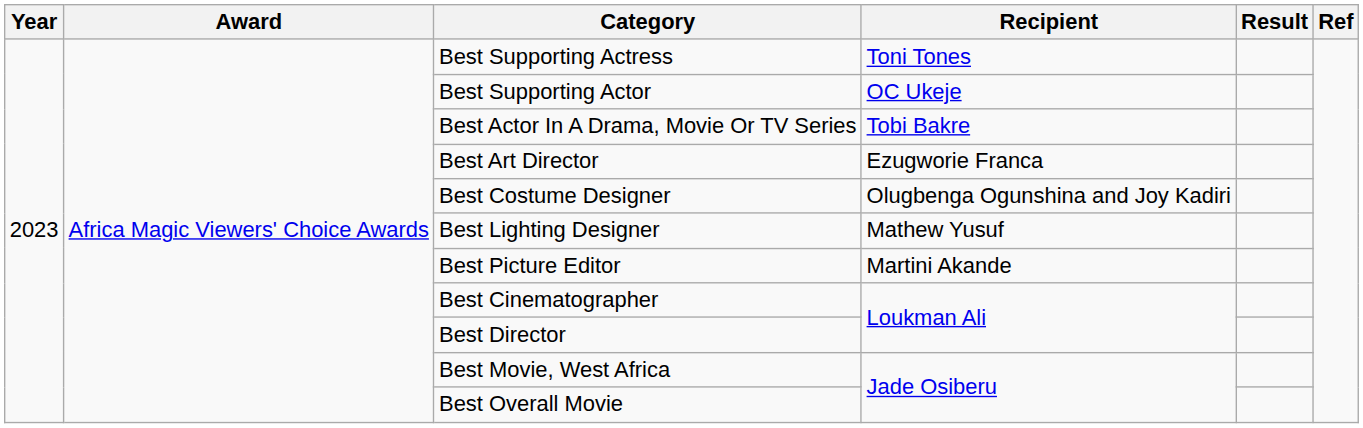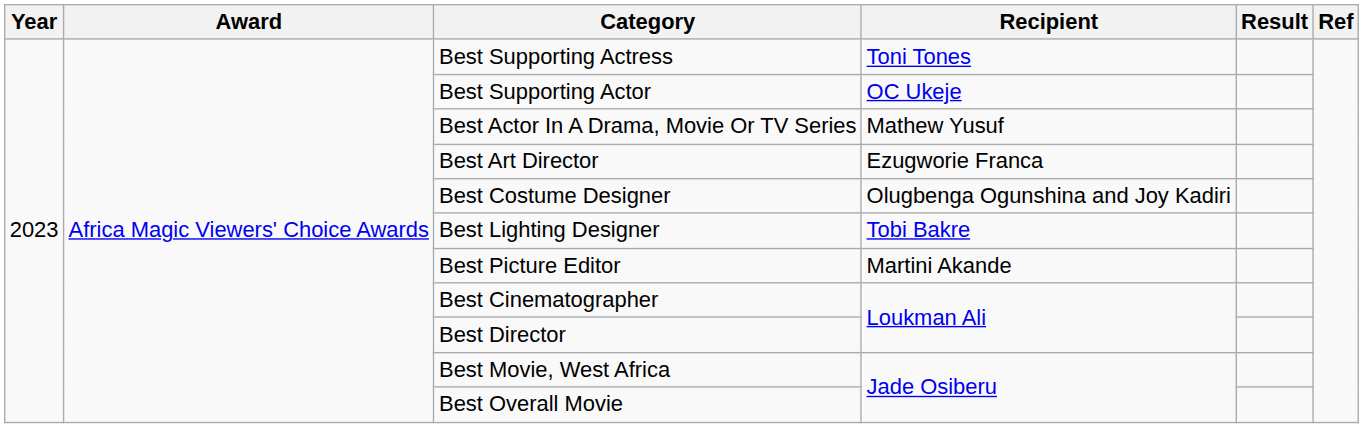Best Actor In A Drama, Movie Or TV Series | Recipient: Tobi Bakre -> Mathew Yusuf
Best Lighting Designer | Recipient: Mathew Yusuf -> Tobi Bakre
